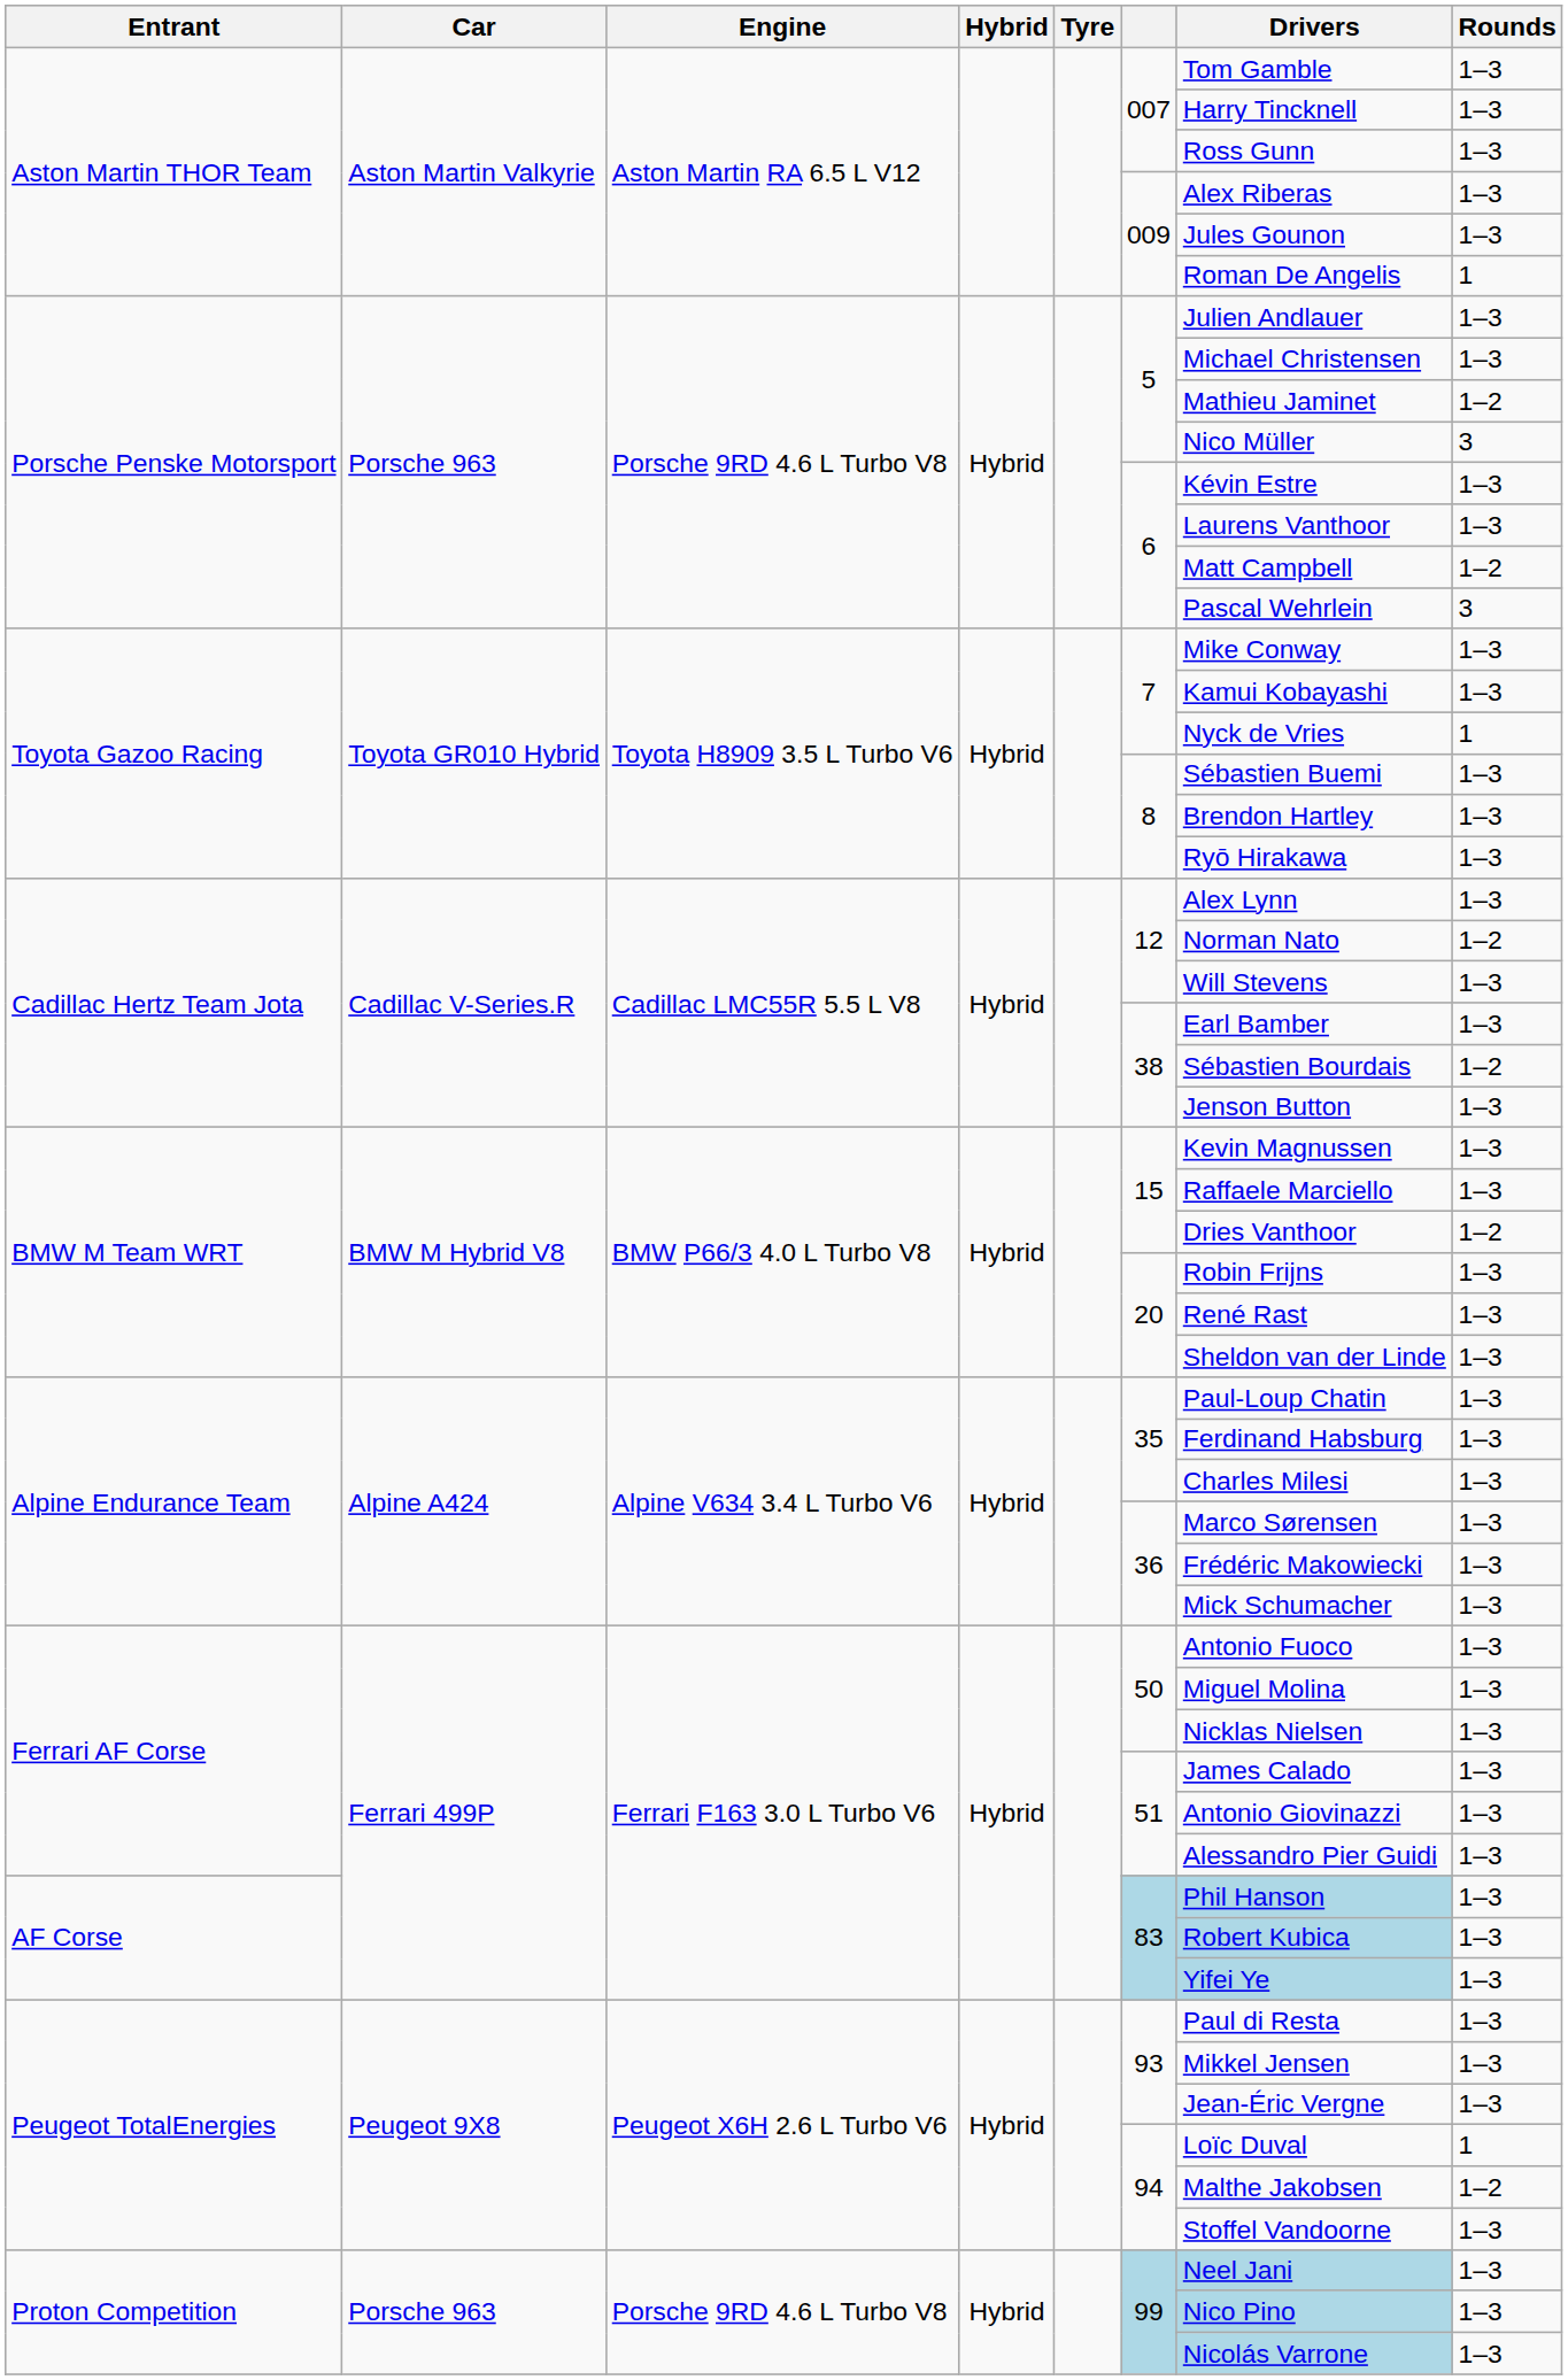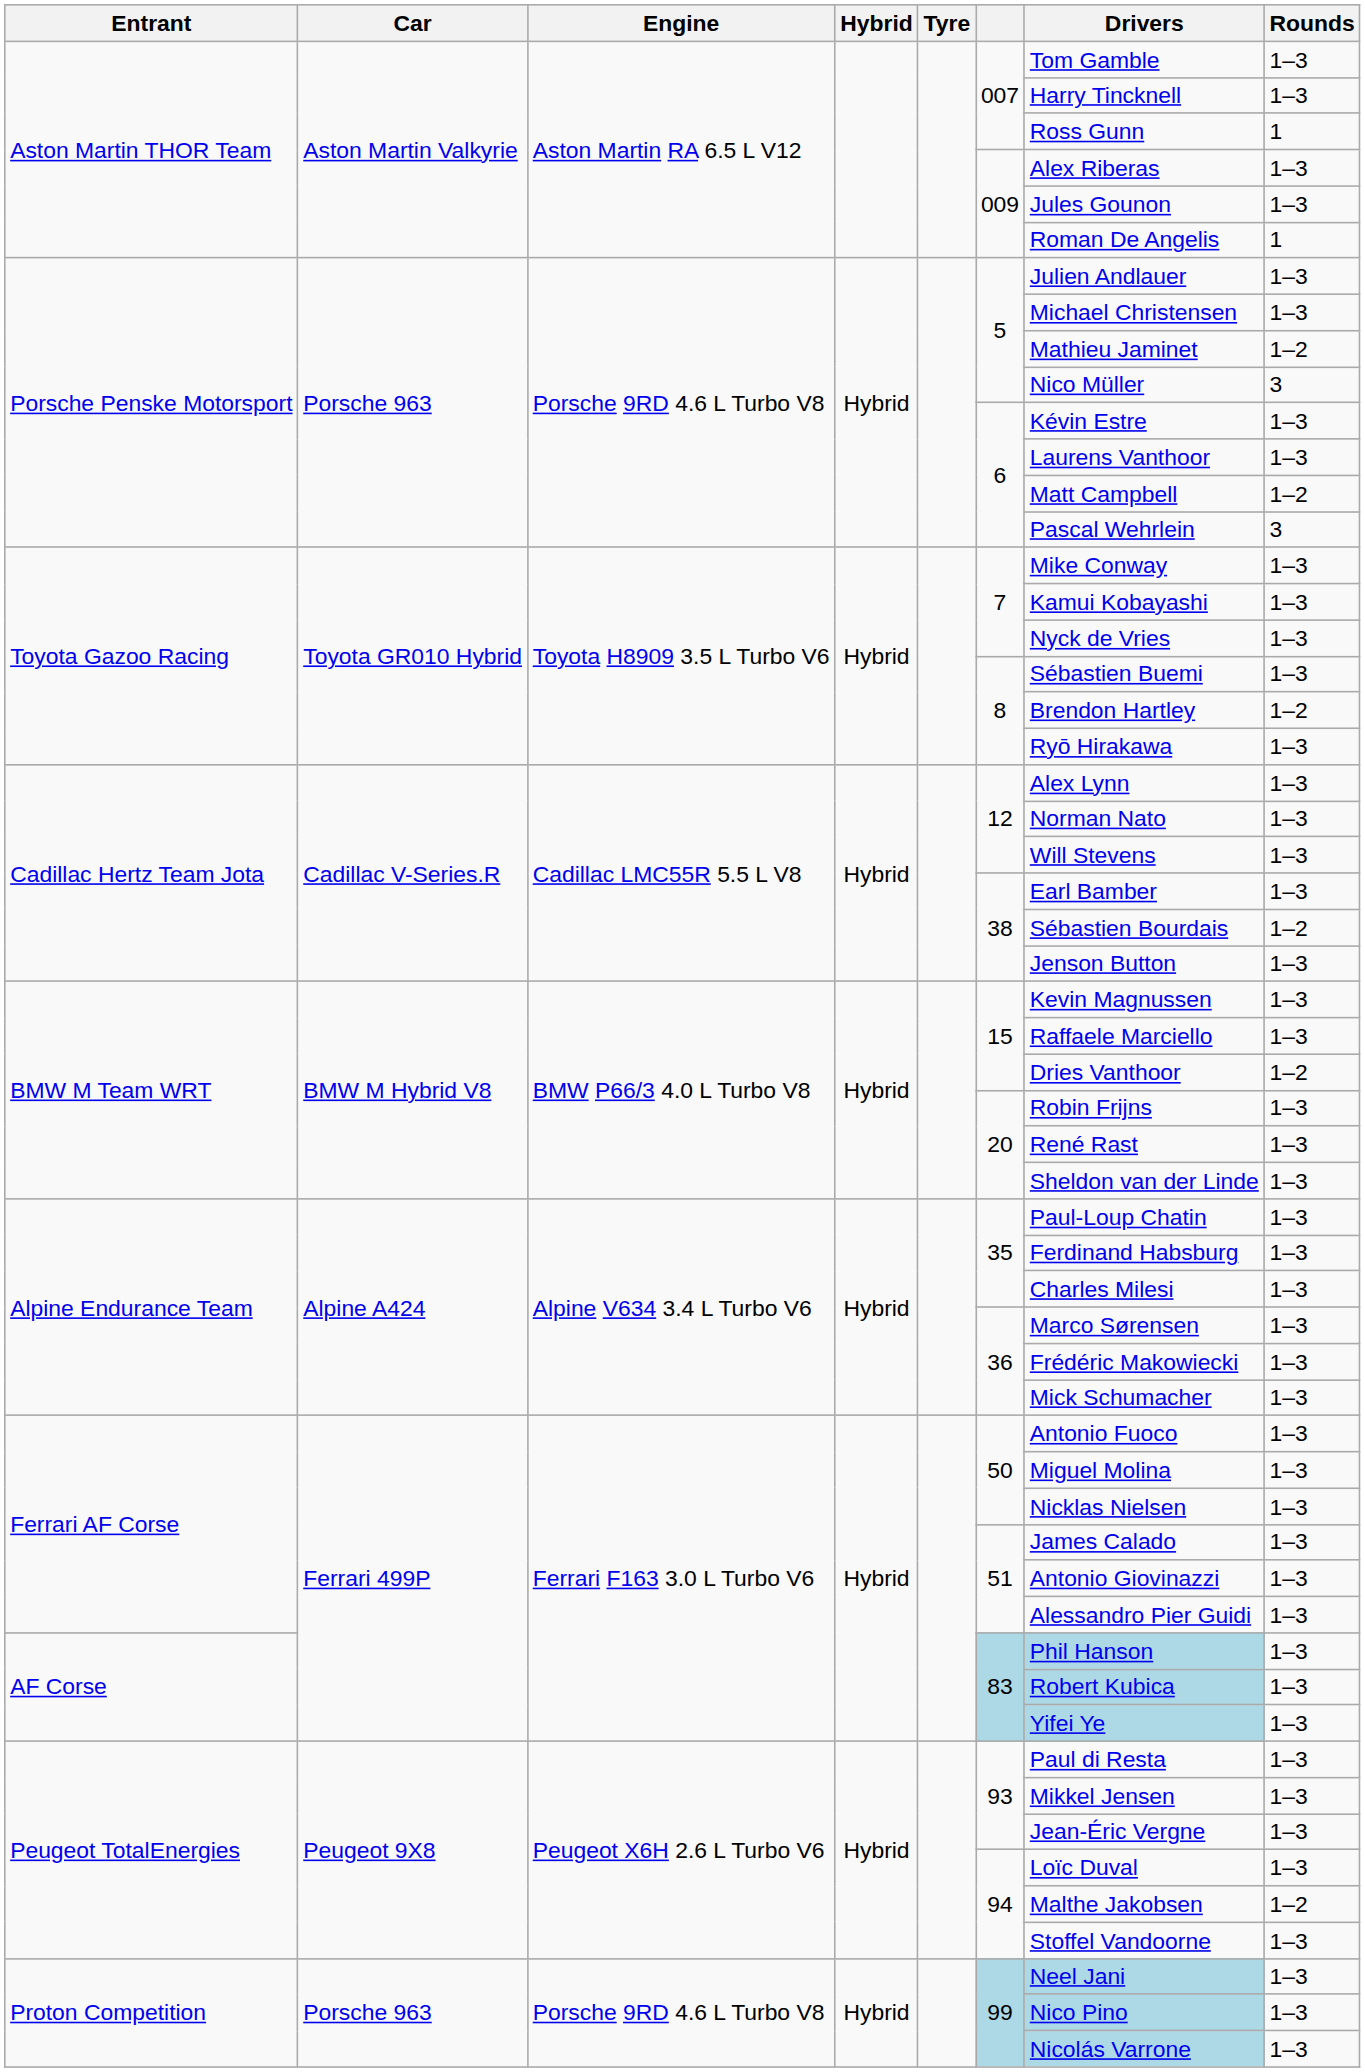row 4 | Rounds: 1–3 -> 1
row 18 | Rounds: 1 -> 1–3
row 20 | Rounds: 1–3 -> 1–2
row 23 | Rounds: 1–2 -> 1–3
row 52 | Rounds: 1 -> 1–3
